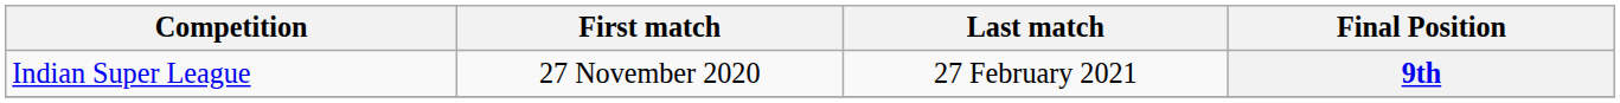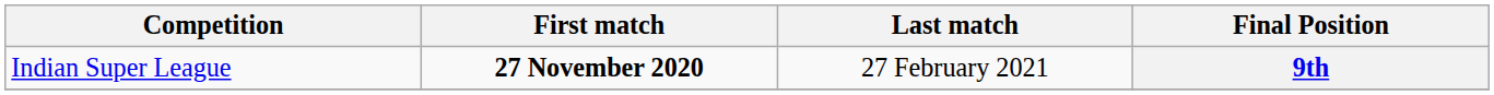9th | First match: normal -> bold
